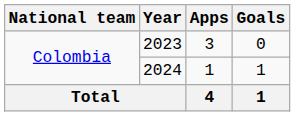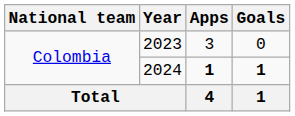2024 | Apps: normal -> bold
2024 | Goals: normal -> bold
